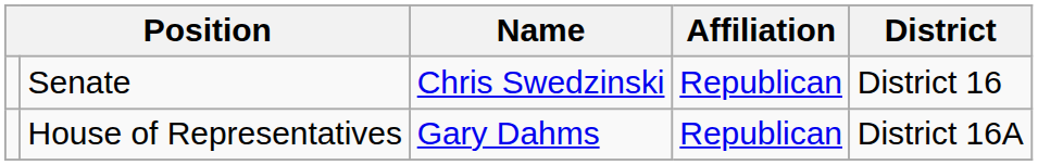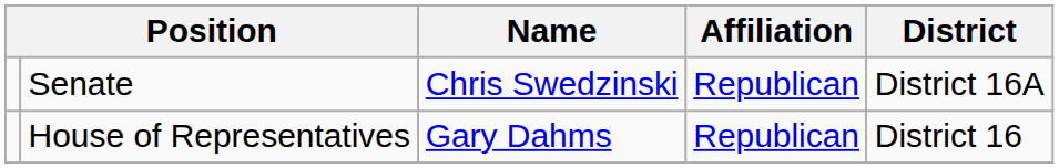Senate | District: District 16 -> District 16A
House of Representatives | District: District 16A -> District 16
